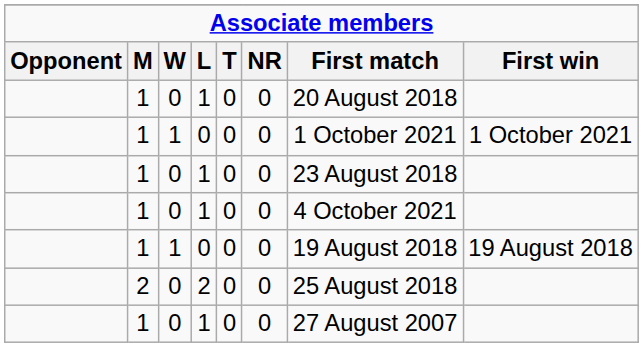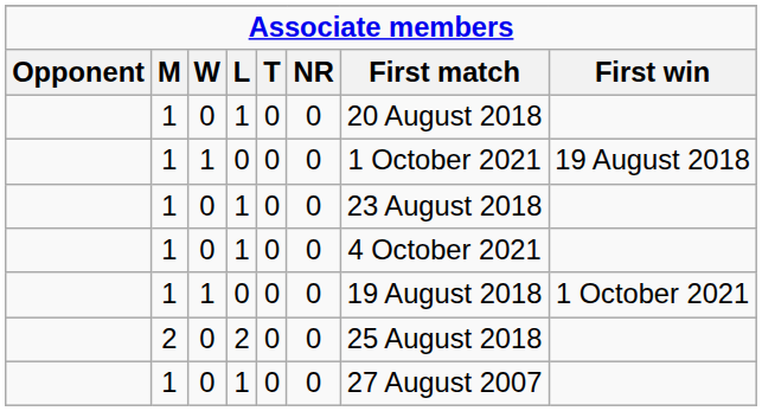row 4 | First win: 1 October 2021 -> 19 August 2018
row 7 | First win: 19 August 2018 -> 1 October 2021
